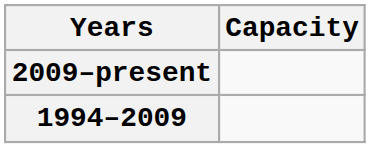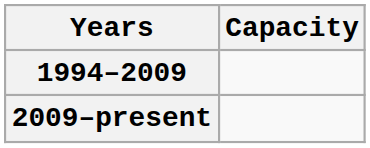rows swapped: 1994–2009 <-> 2009–present
